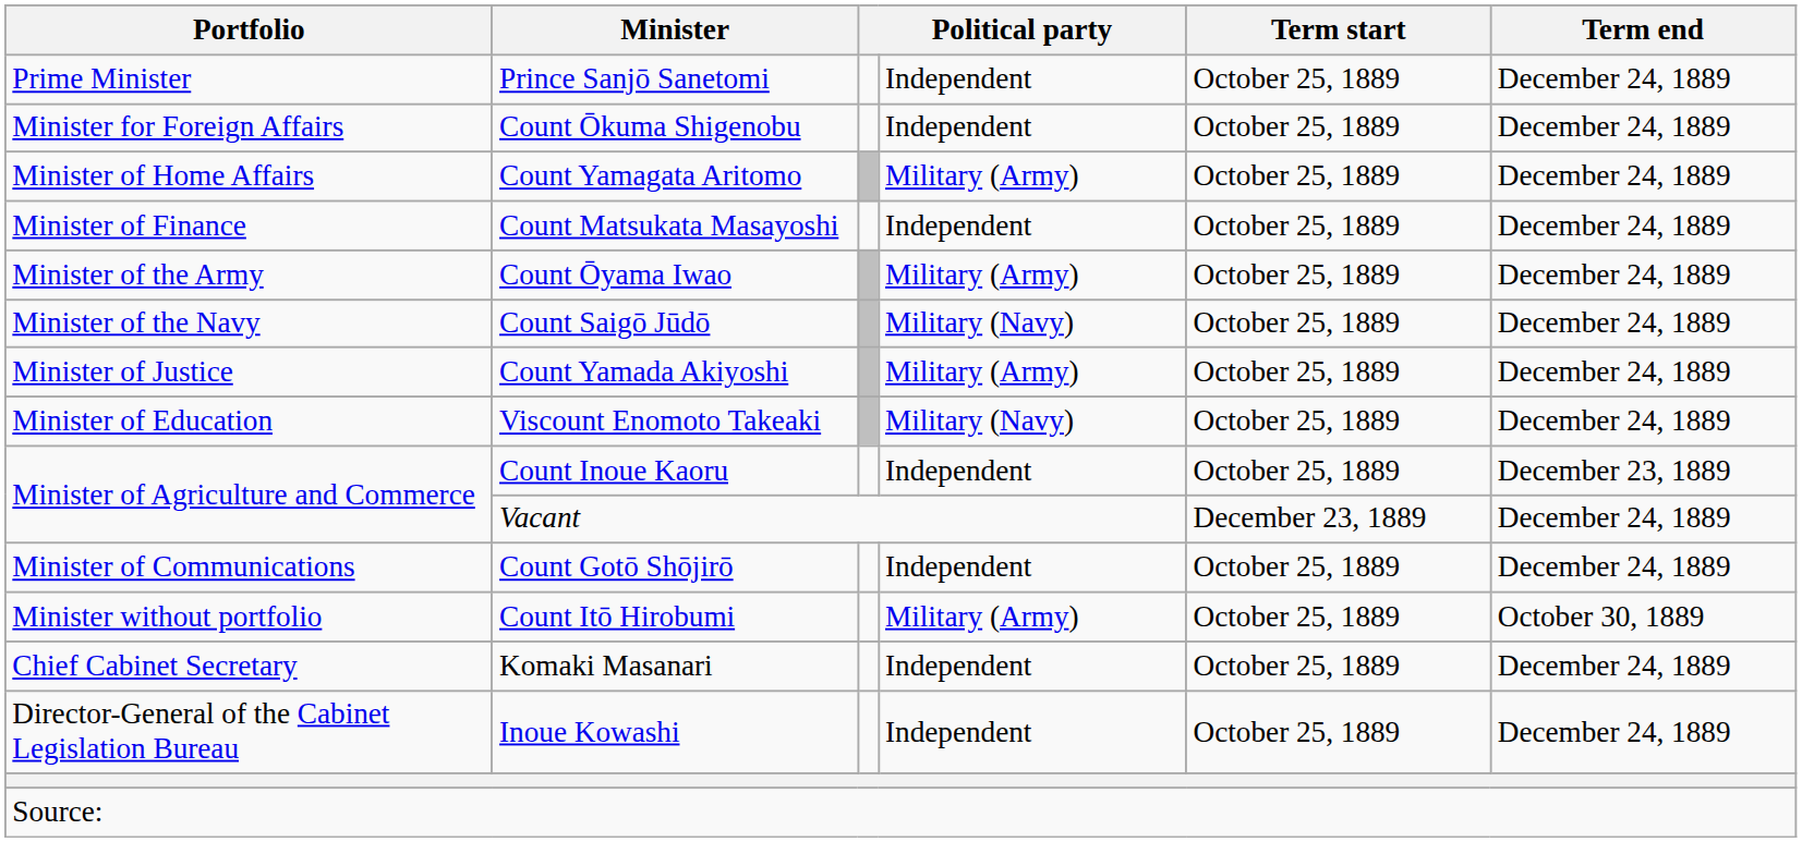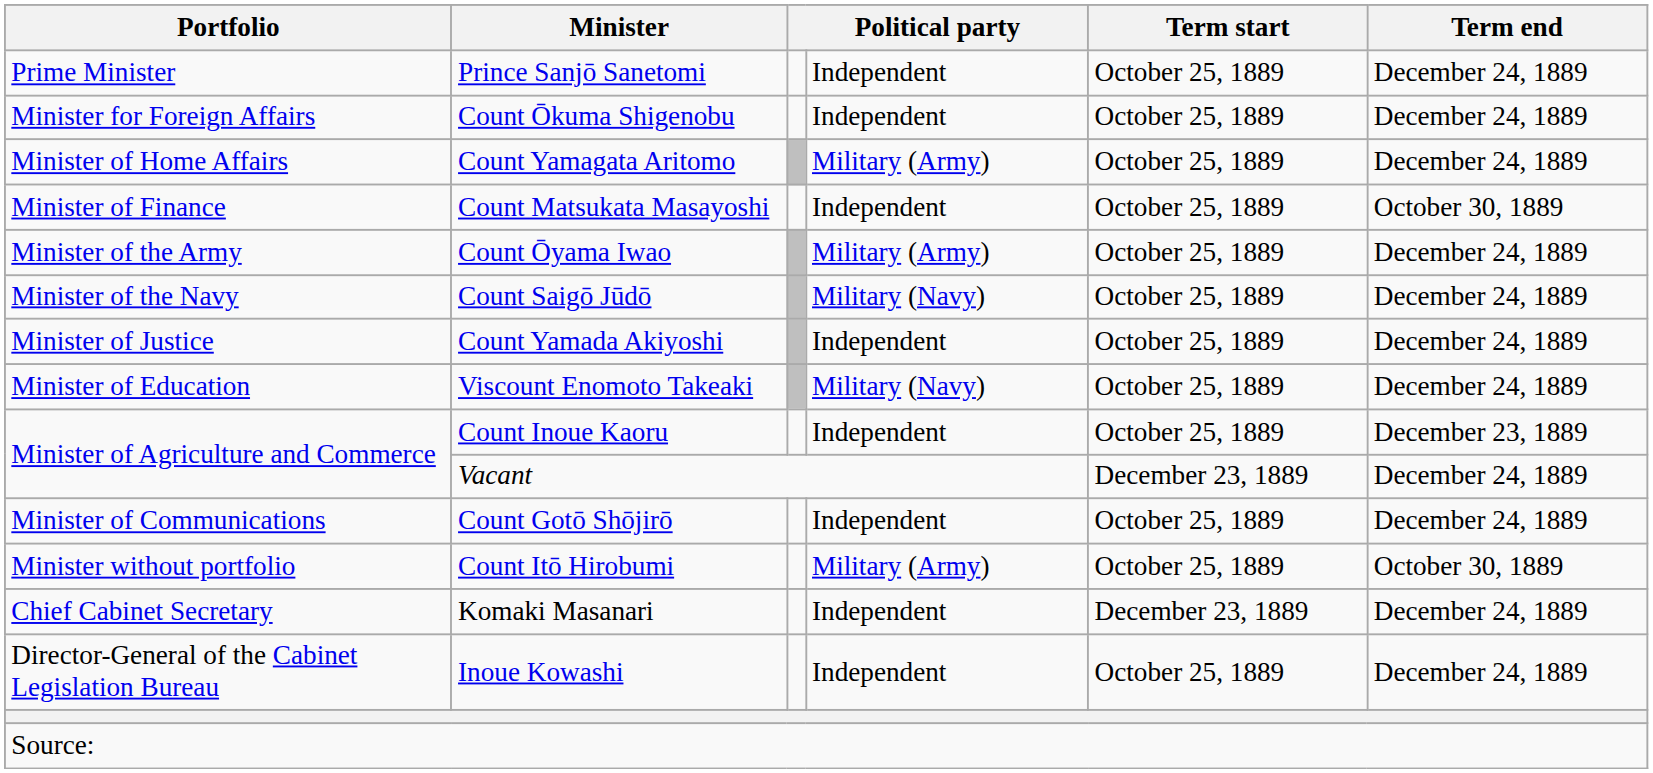Count Matsukata Masayoshi | Term end: December 24, 1889 -> October 30, 1889
Count Yamada Akiyoshi | column 4: Military (Army) -> Independent
Komaki Masanari | Term start: October 25, 1889 -> December 23, 1889
